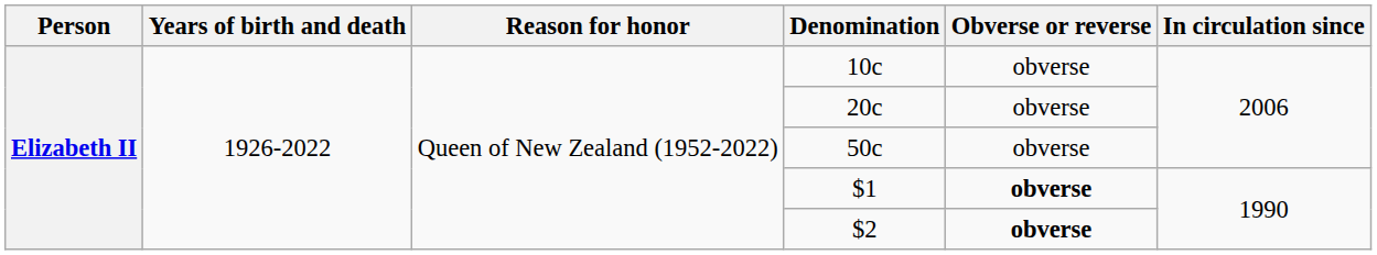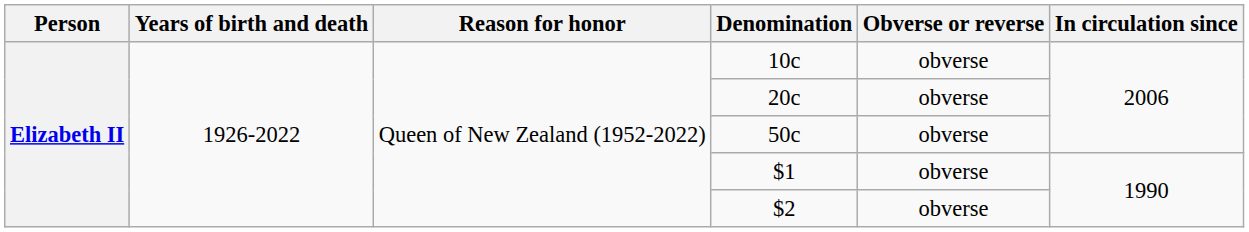$1 | Obverse or reverse: bold -> normal
$2 | Obverse or reverse: bold -> normal
